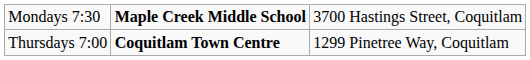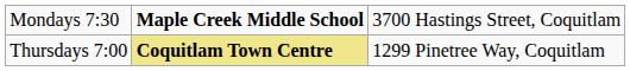Thursdays 7:00 | column 2: no background -> khaki background
